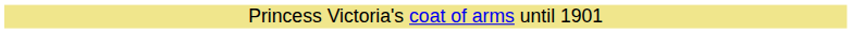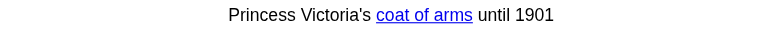row 1 | column 1: khaki background -> no background
